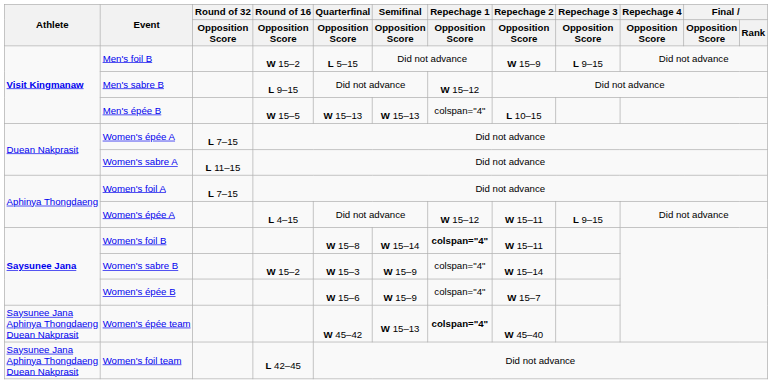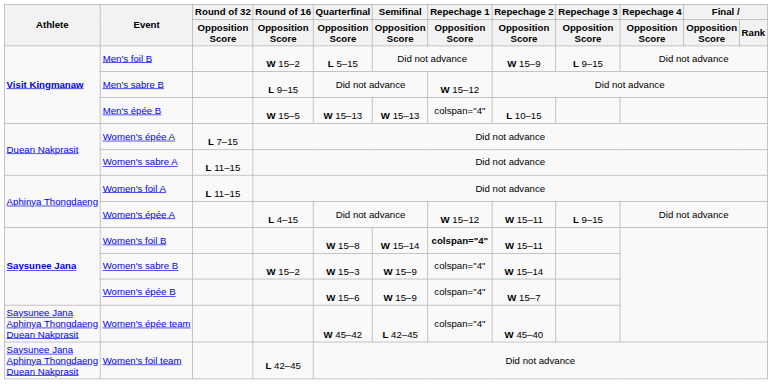Women's foil A | Round of 32 / Opposition Score: L 7–15 -> L 11–15
Women's épée team | Semifinal / Opposition Score: W 15–13 -> L 42–45
Women's épée team | Repechage 1 / Opposition Score: bold -> normal
